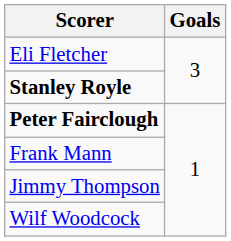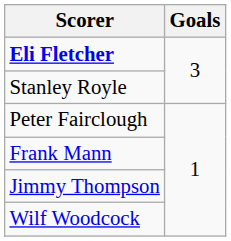Eli Fletcher | Scorer: normal -> bold
Stanley Royle | Scorer: bold -> normal
Peter Fairclough | Scorer: bold -> normal
